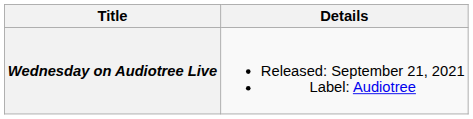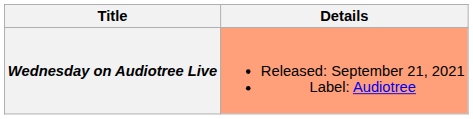Wednesday on Audiotree Live | Details: no background -> lightsalmon background
